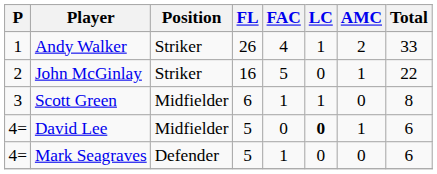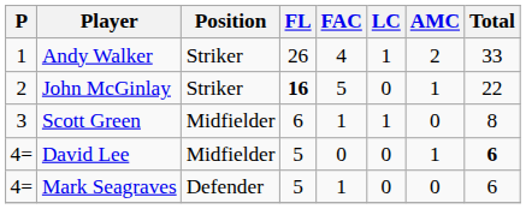John McGinlay | FL: normal -> bold
David Lee | LC: bold -> normal
David Lee | Total: normal -> bold
